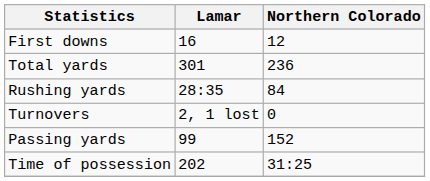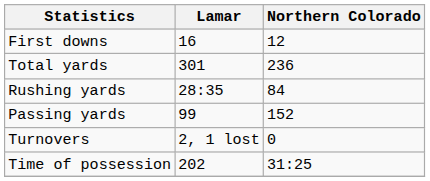rows swapped: Passing yards <-> Turnovers
